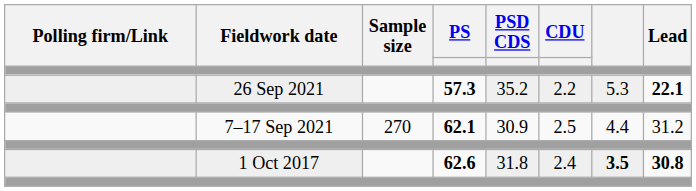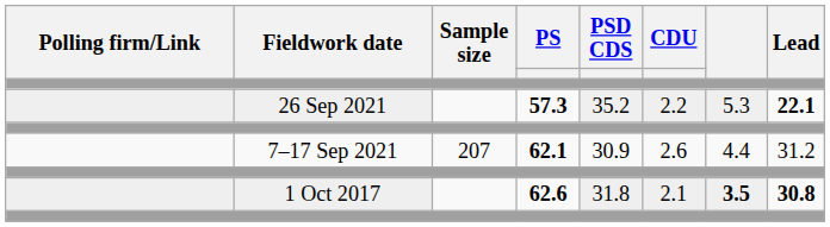7–17 Sep 2021 | Sample size: 270 -> 207
7–17 Sep 2021 | CDU: 2.5 -> 2.6
1 Oct 2017 | CDU: 2.4 -> 2.1
